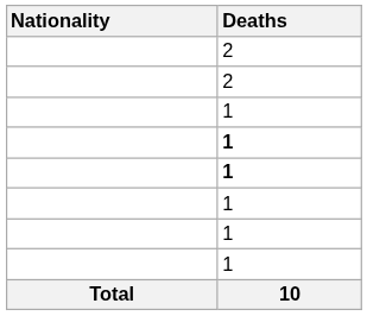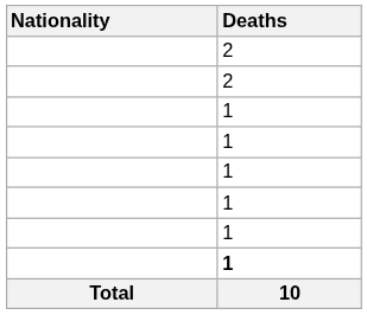row 5 | Deaths: bold -> normal
row 6 | Deaths: bold -> normal
row 9 | Deaths: normal -> bold
